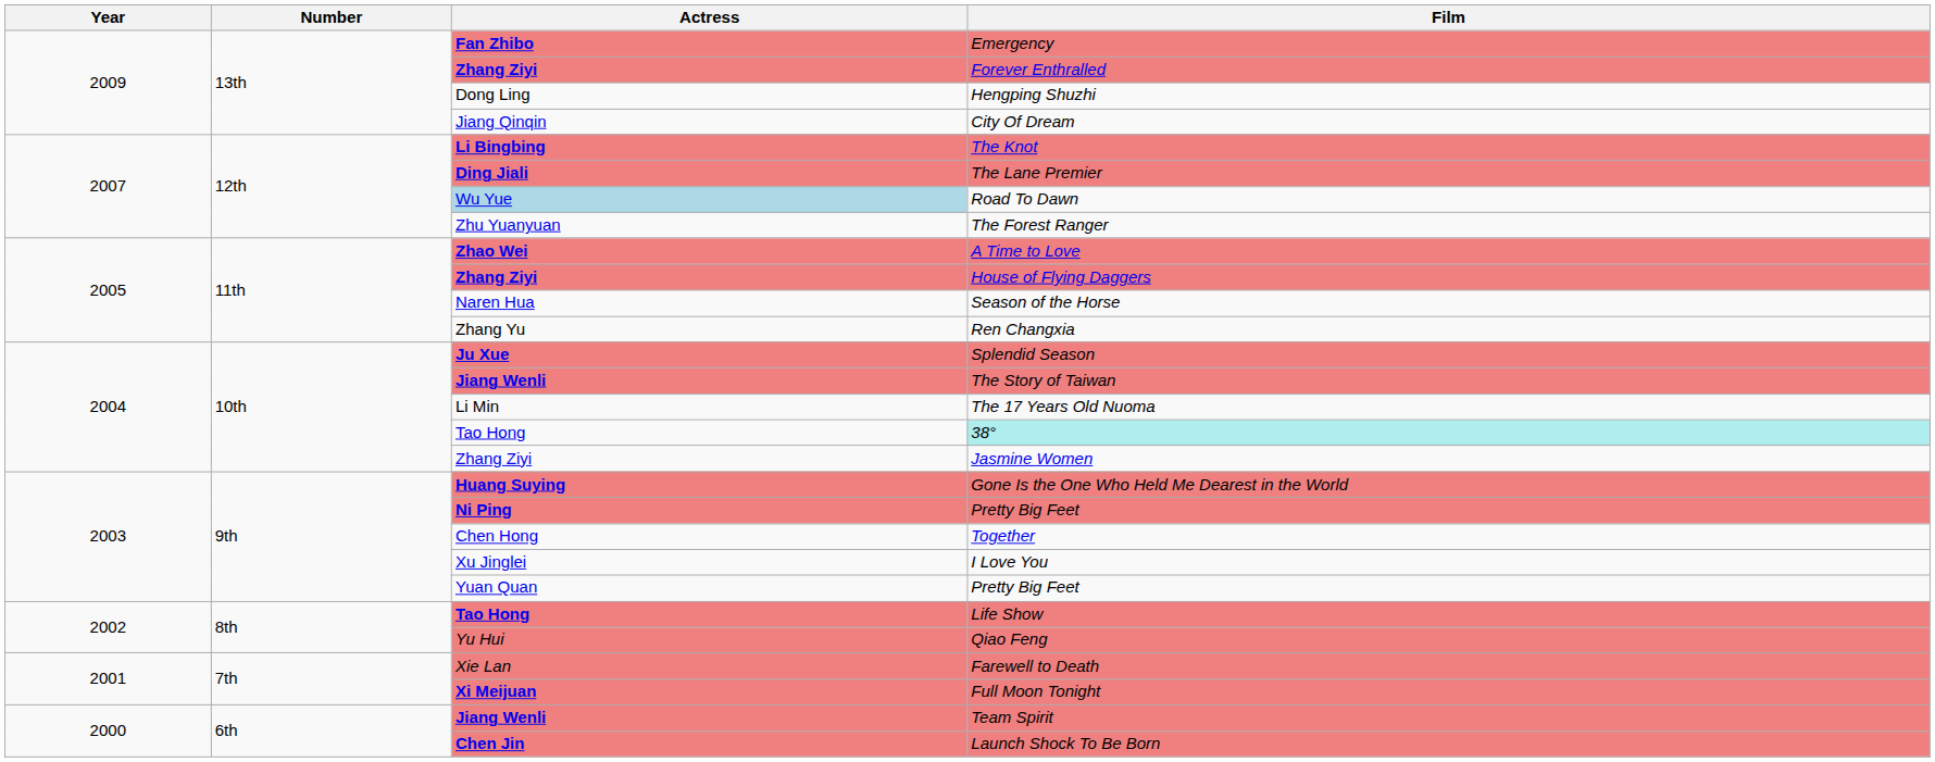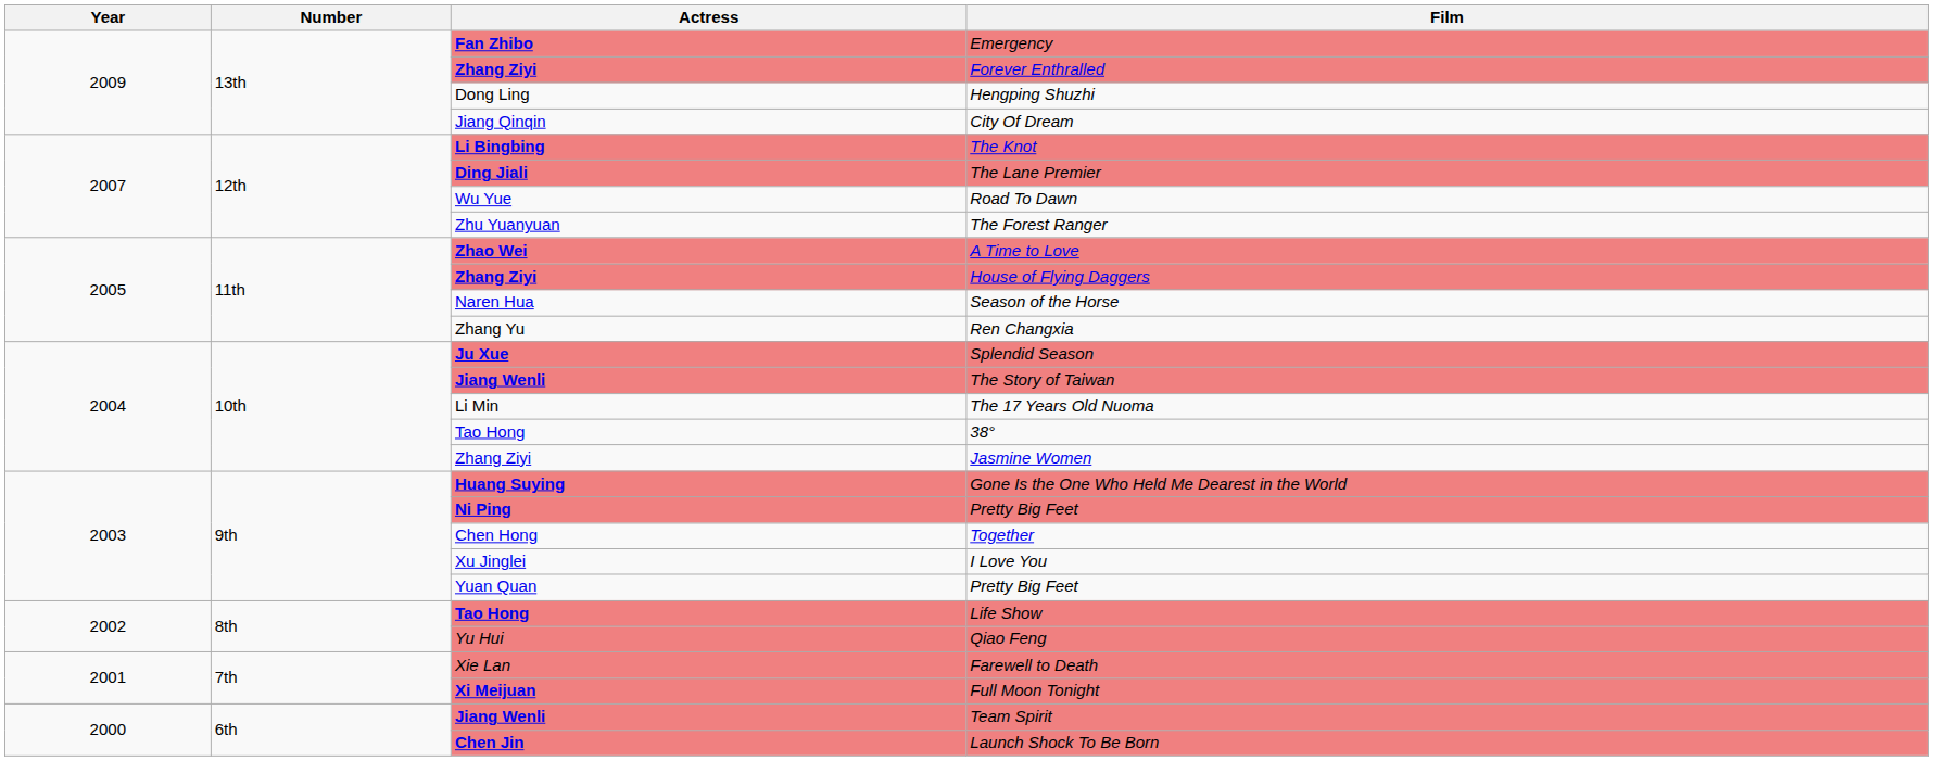Road To Dawn | Actress: lightblue background -> no background
38° | Film: paleturquoise background -> no background
